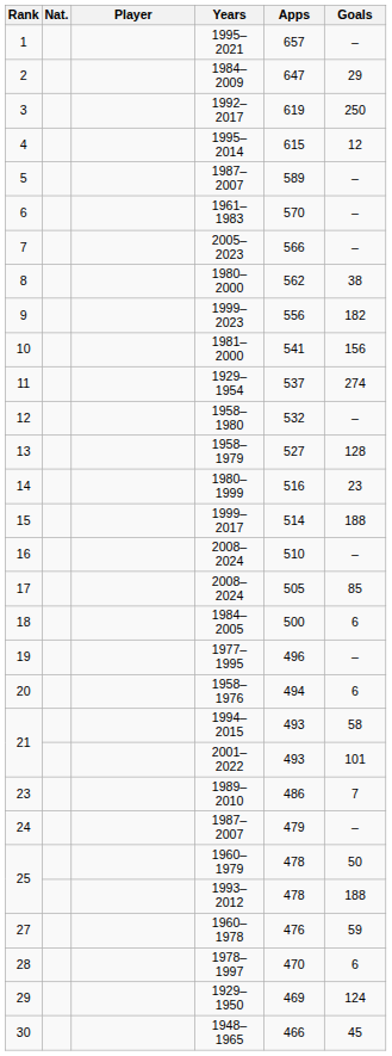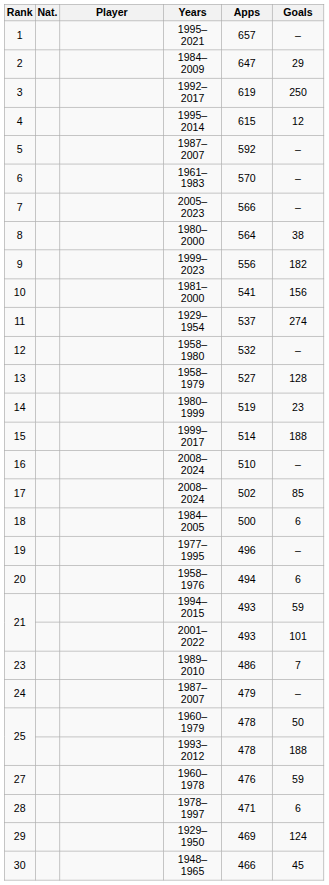5 | Apps: 589 -> 592
8 | Apps: 562 -> 564
14 | Apps: 516 -> 519
17 | Apps: 505 -> 502
21 / 1994–2015 | Goals: 58 -> 59
28 | Apps: 470 -> 471
